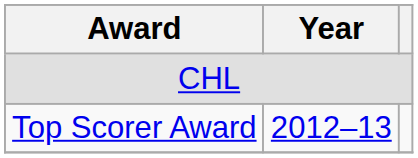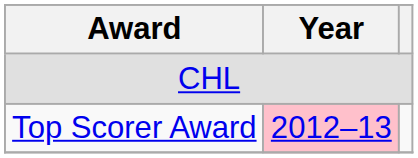Top Scorer Award | Year: no background -> pink background
